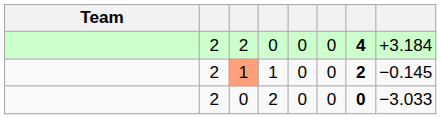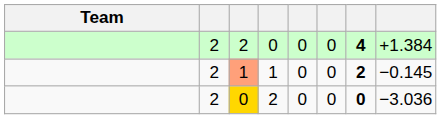row 2 | column 8: +3.184 -> +1.384
row 4 | column 3: no background -> gold background
row 4 | column 8: −3.033 -> −3.036
